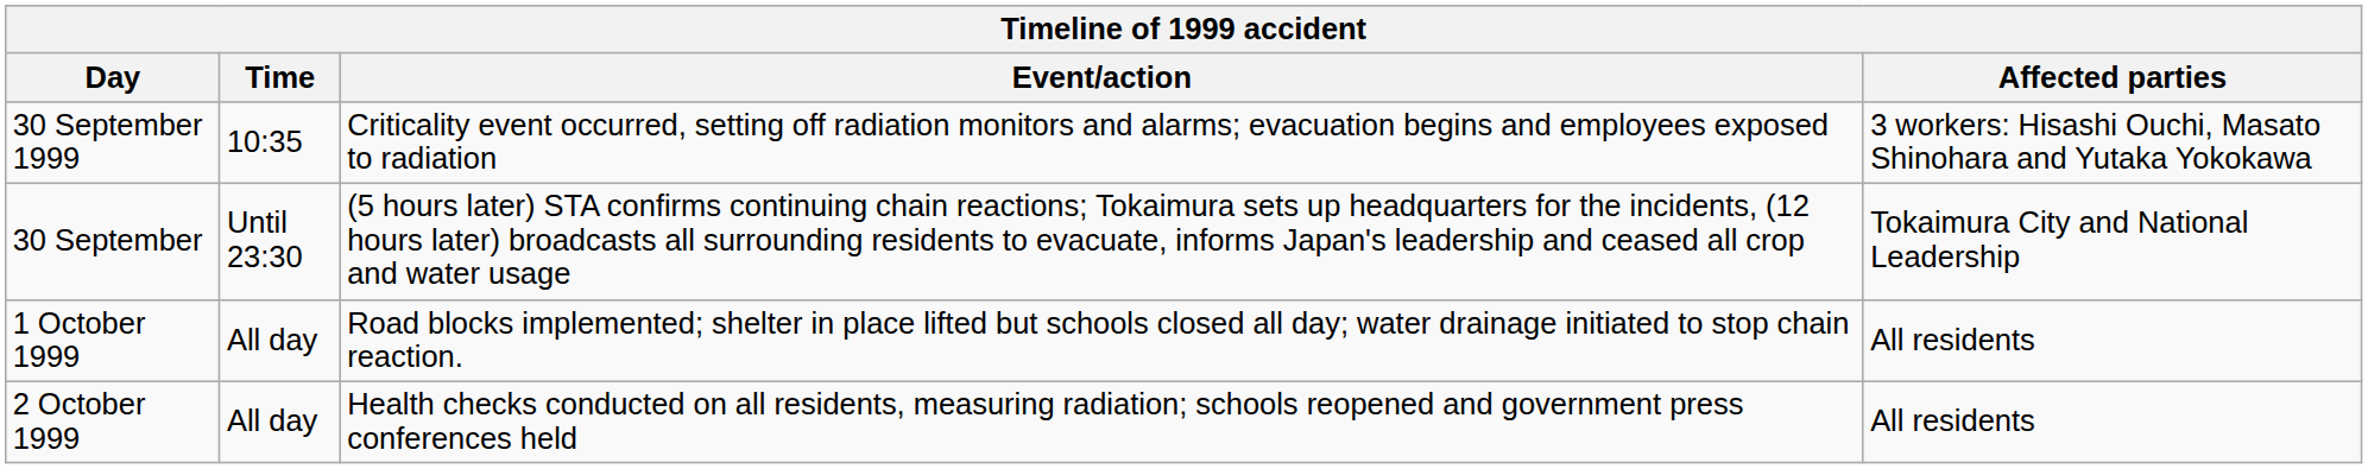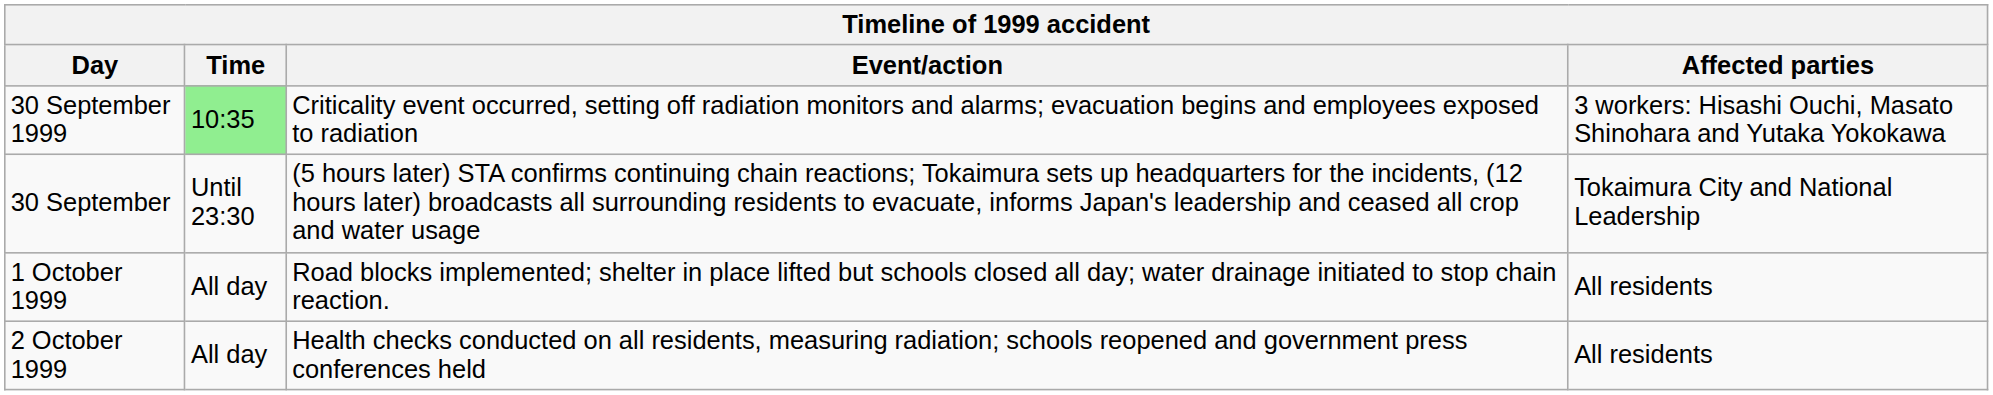30 September 1999 | Time: no background -> lightgreen background
